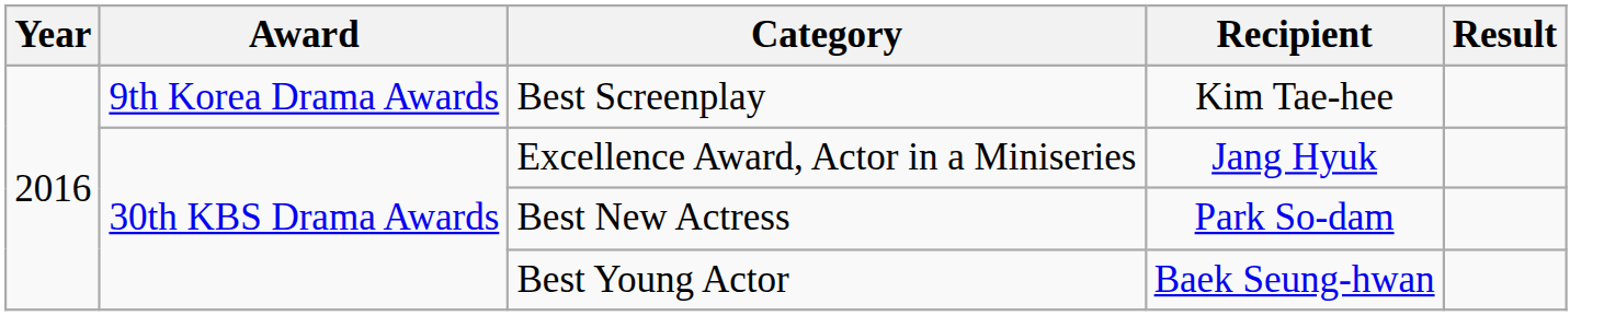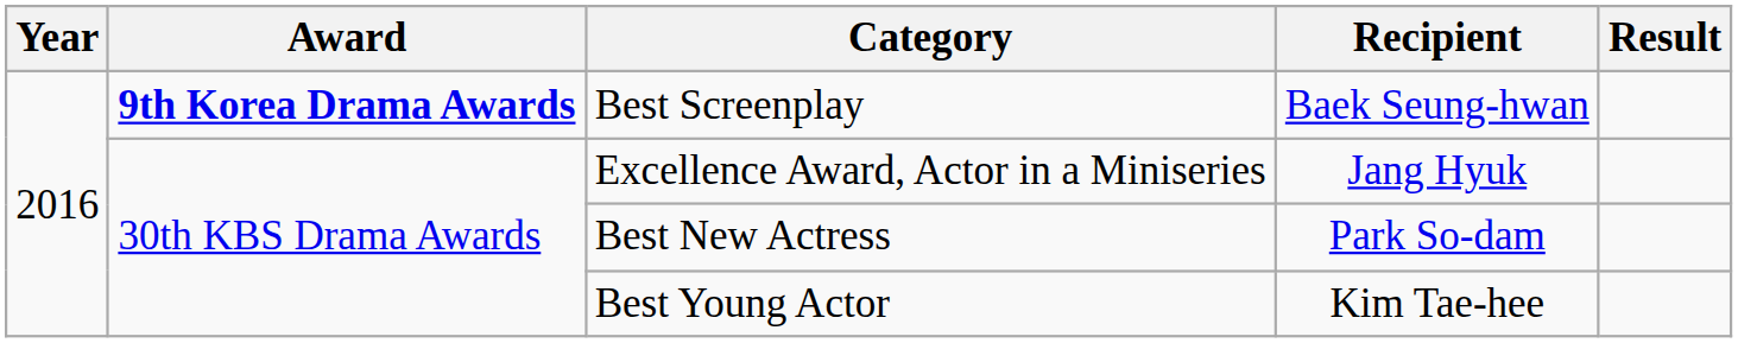Best Screenplay | Award: normal -> bold
Best Screenplay | Recipient: Kim Tae-hee -> Baek Seung-hwan
Best Young Actor | Recipient: Baek Seung-hwan -> Kim Tae-hee
